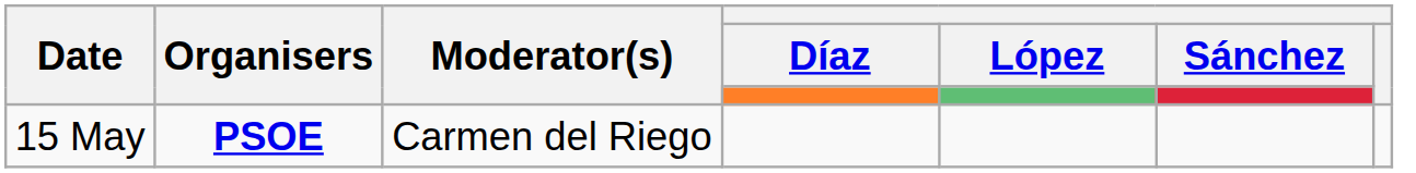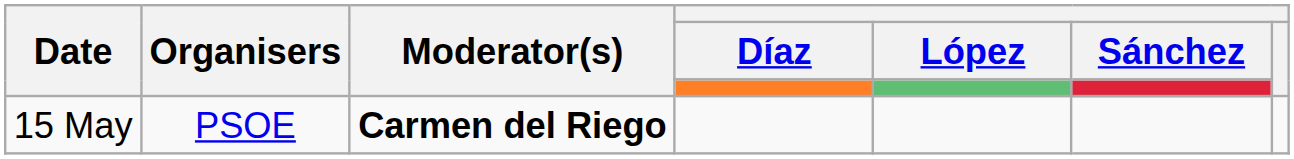15 May | Organisers: bold -> normal
15 May | Moderator(s): normal -> bold
